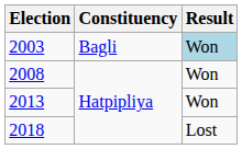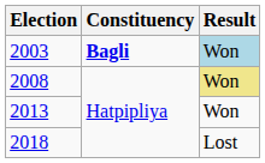2003 | Constituency: normal -> bold
2008 | Result: no background -> khaki background
